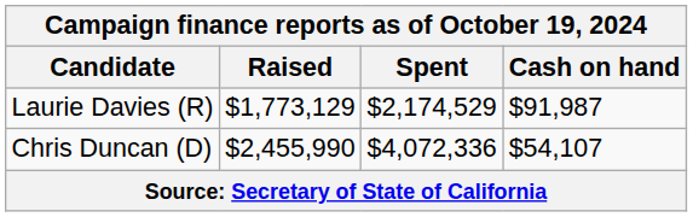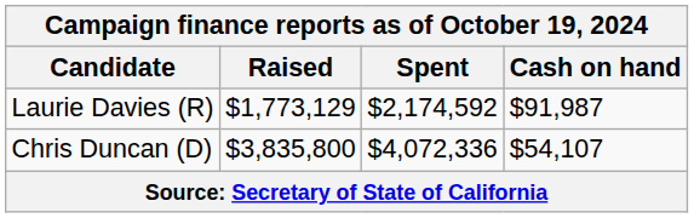Laurie Davies (R) | Spent: $2,174,529 -> $2,174,592
Chris Duncan (D) | Raised: $2,455,990 -> $3,835,800
